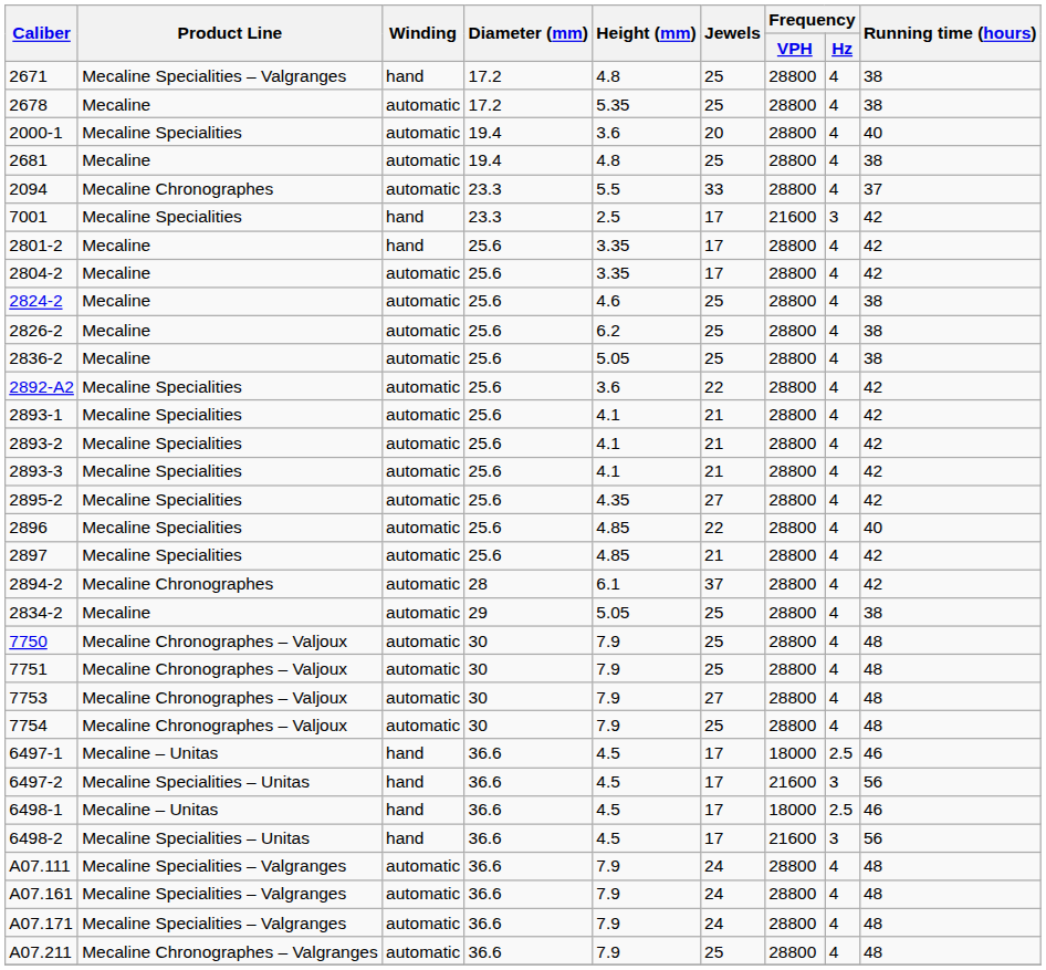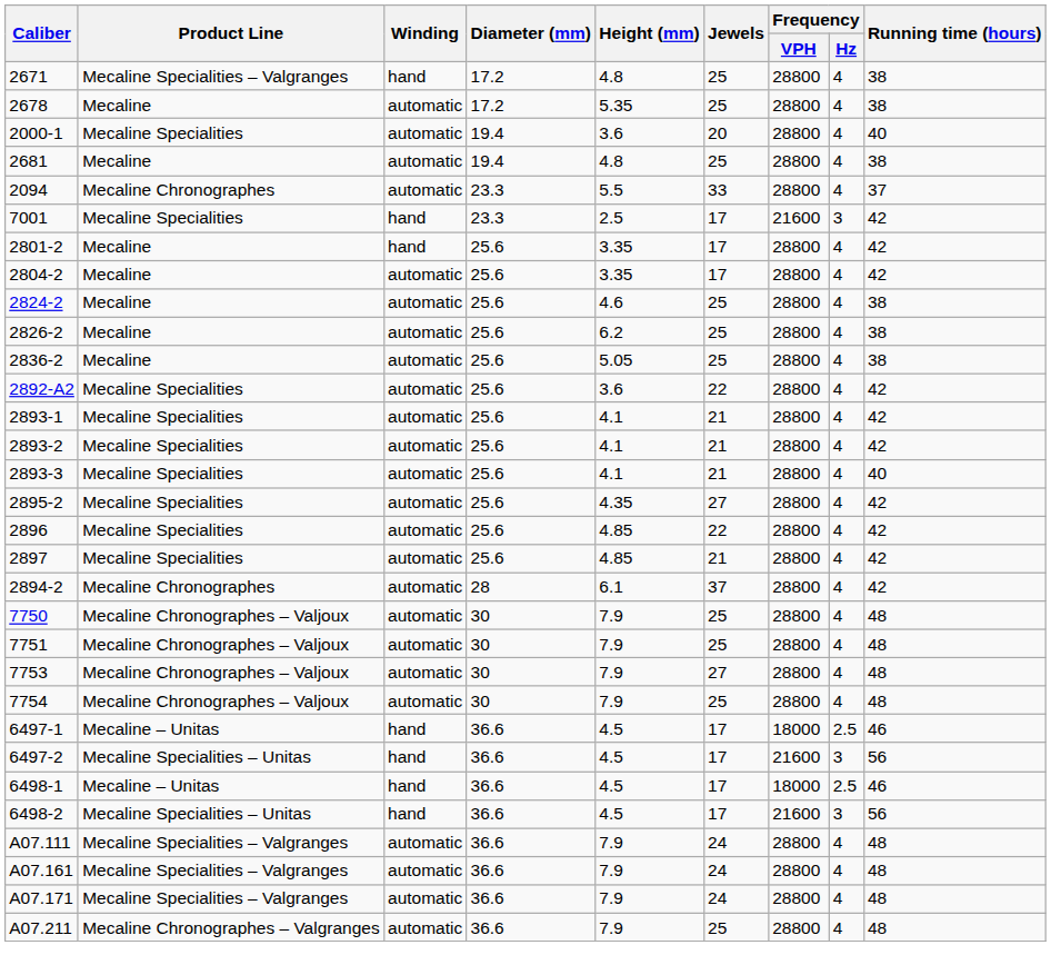2893-3 | Running time (hours): 42 -> 40
2896 | Running time (hours): 40 -> 42
- row: 2834-2 | Mecaline | automatic | 29 | 5.05 | 25 | 28800 | 4 | 38
